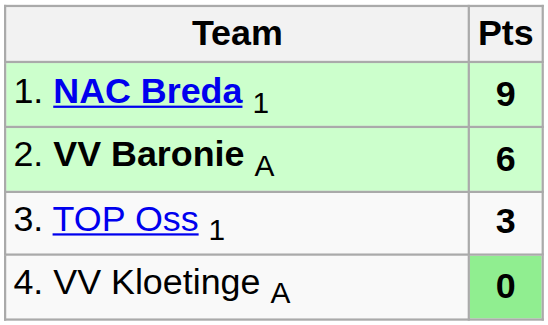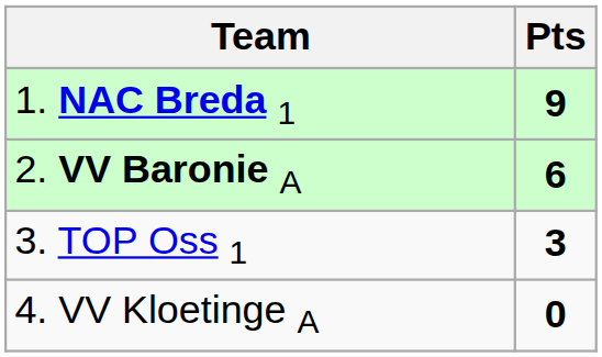4. VV Kloetinge A | Pts: lightgreen background -> no background
